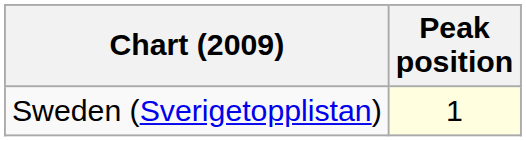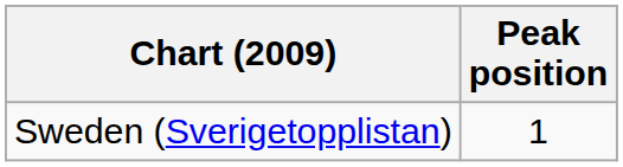Sweden (Sverigetopplistan) | Peak position: lightyellow background -> no background
